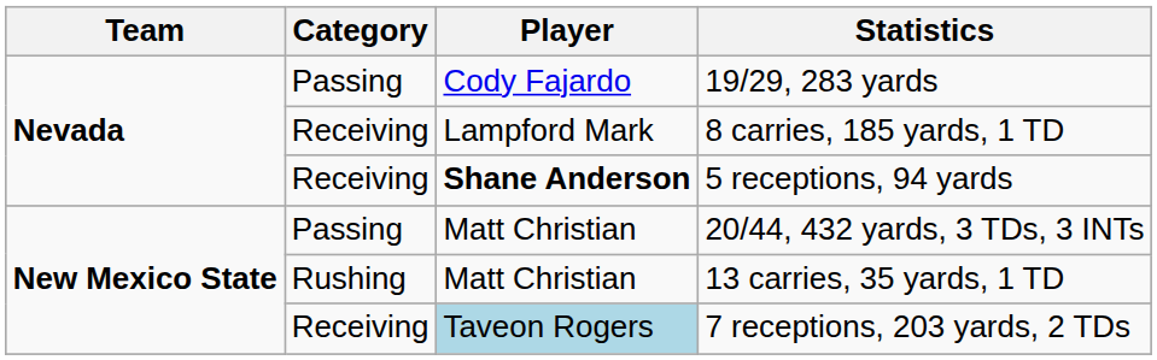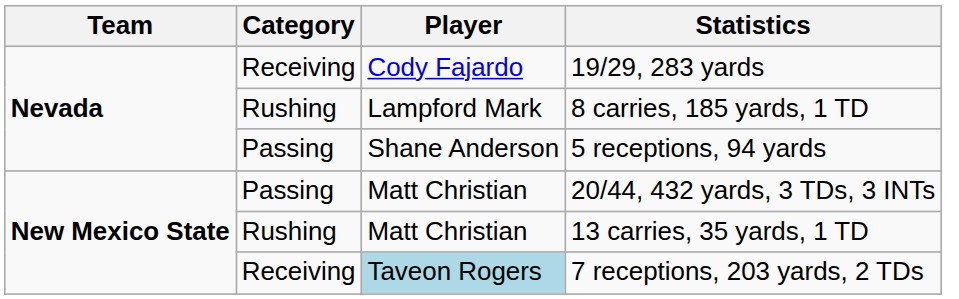19/29, 283 yards | Category: Passing -> Receiving
8 carries, 185 yards, 1 TD | Category: Receiving -> Rushing
5 receptions, 94 yards | Category: Receiving -> Passing
5 receptions, 94 yards | Player: bold -> normal
